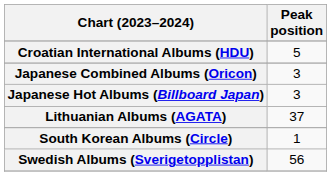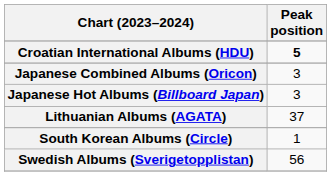Croatian International Albums (HDU) | Peak position: normal -> bold
